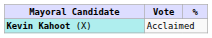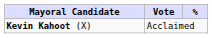Kevin Kahoot (X) | Mayoral Candidate: paleturquoise background -> no background
